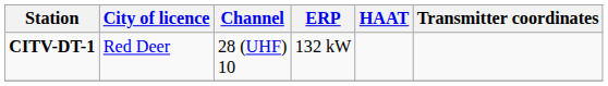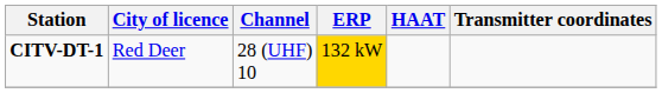CITV-DT-1 | ERP: no background -> gold background
